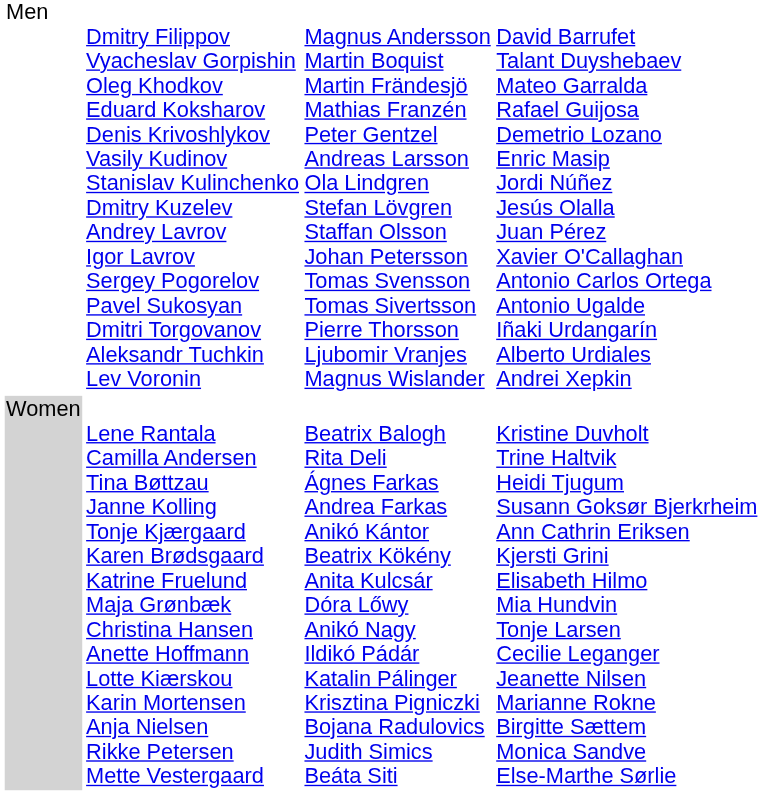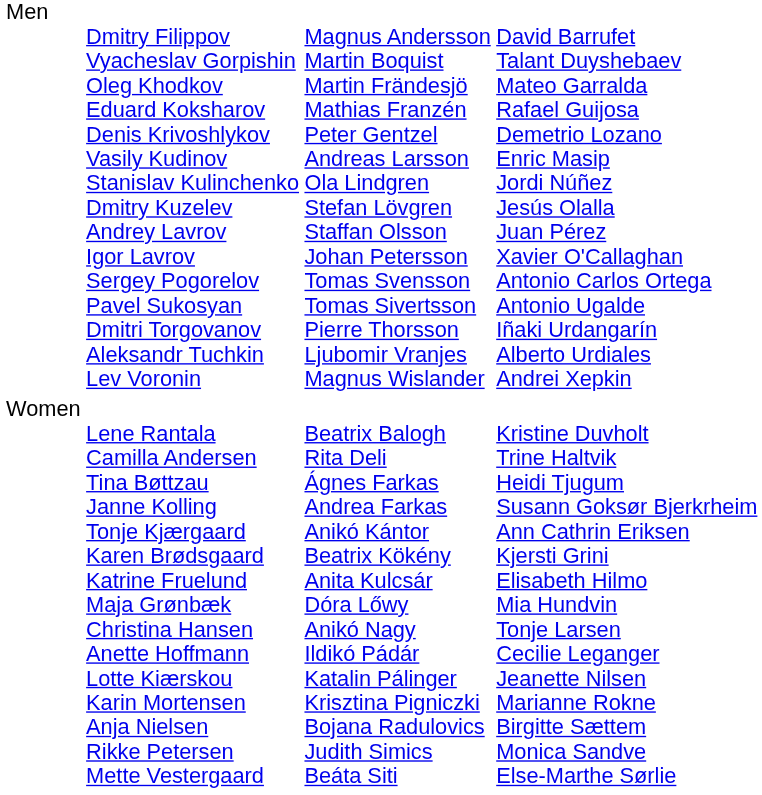Women | column 1: lightgrey background -> no background
